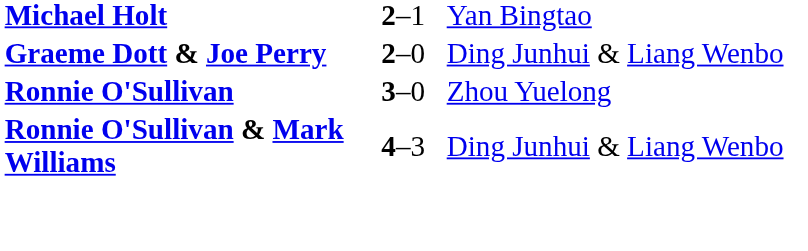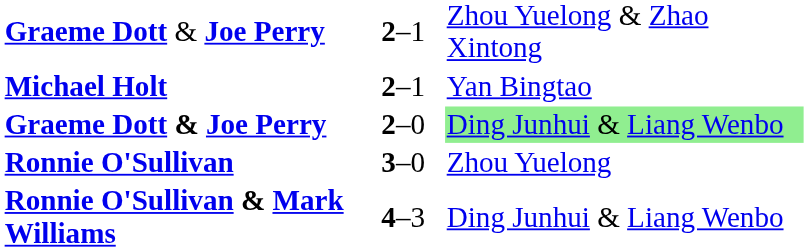+ row: Graeme Dott & Joe Perry | 2–1 | Zhou Yuelong & Zhao Xintong
Graeme Dott & Joe Perry / 2–0 | column 3: no background -> lightgreen background
